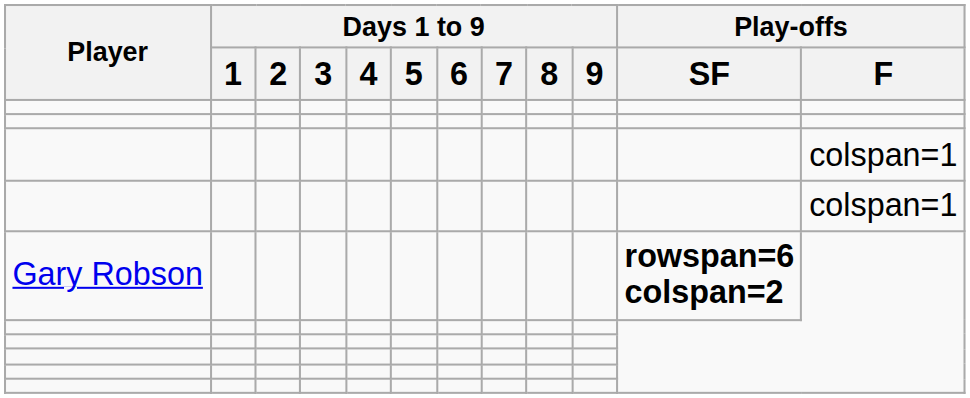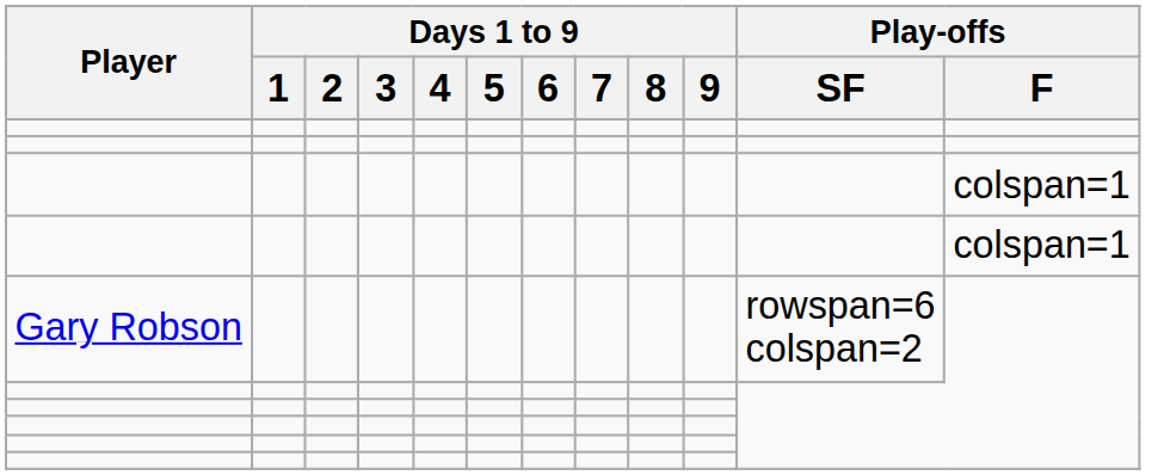Gary Robson | Play-offs / SF: bold -> normal
